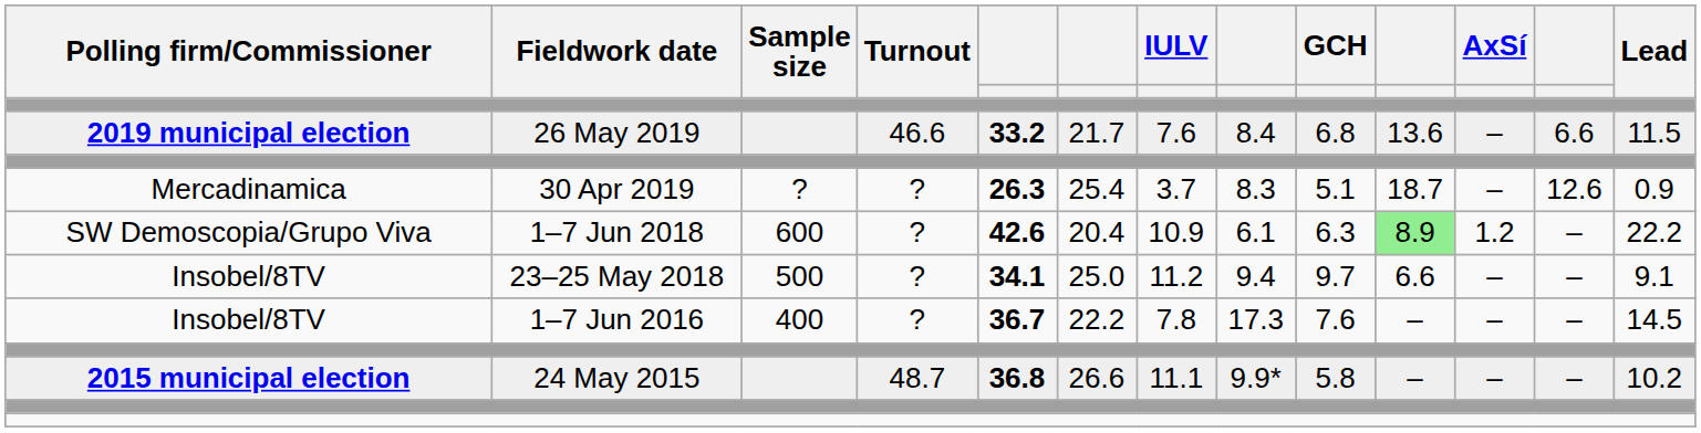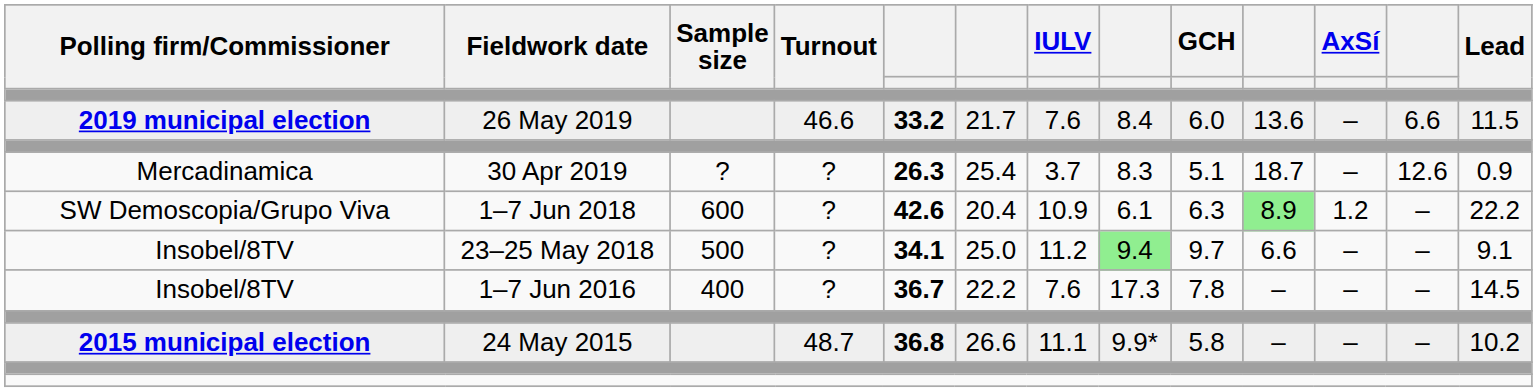26 May 2019 | GCH: 6.8 -> 6.0
23–25 May 2018 | column 8: no background -> lightgreen background
1–7 Jun 2016 | IULV: 7.8 -> 7.6
1–7 Jun 2016 | GCH: 7.6 -> 7.8
